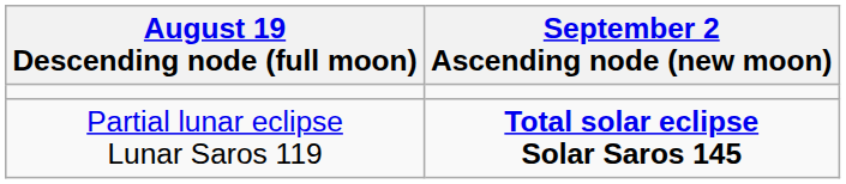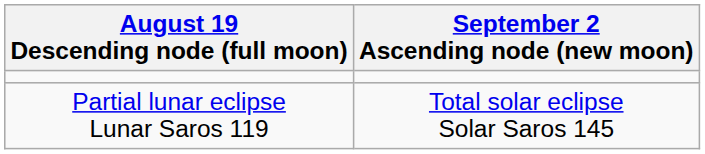row 3 | September 2 Ascending node (new moon): bold -> normal
